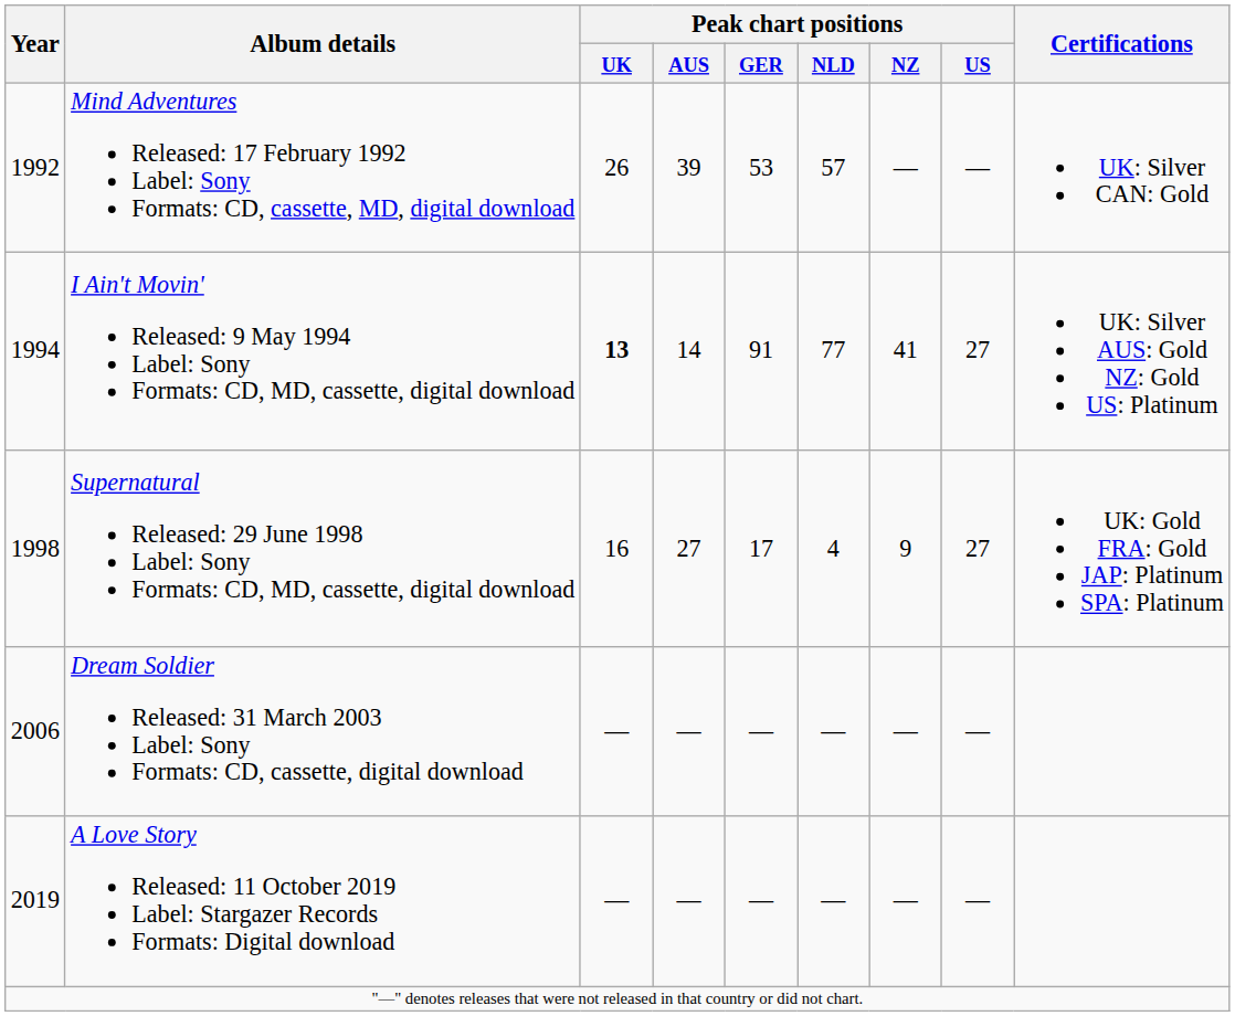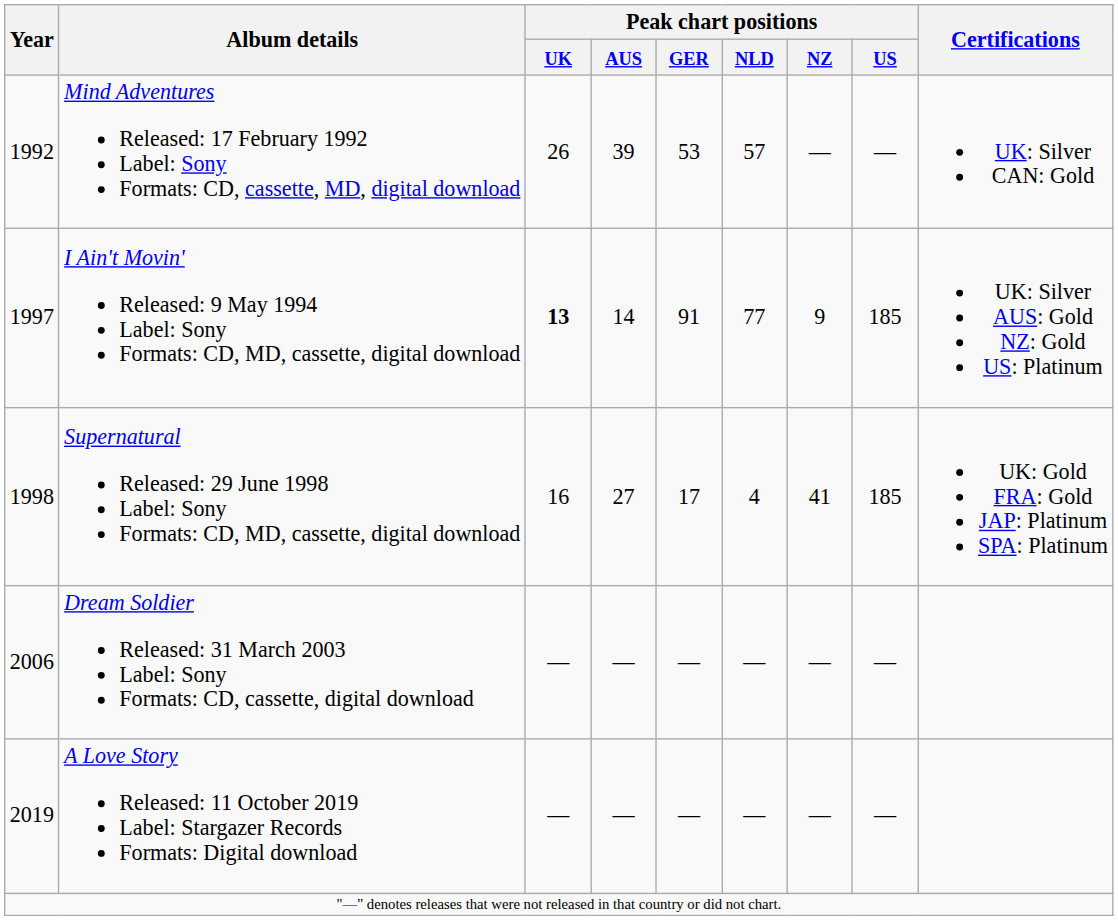row 4 | Year: 1994 -> 1997
row 4 | Peak chart positions / NZ: 41 -> 9
row 4 | Peak chart positions / US: 27 -> 185
row 5 | Peak chart positions / NZ: 9 -> 41
row 5 | Peak chart positions / US: 27 -> 185
